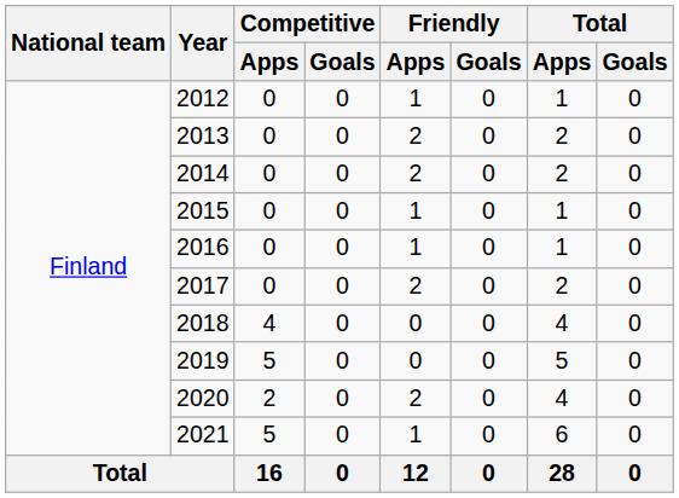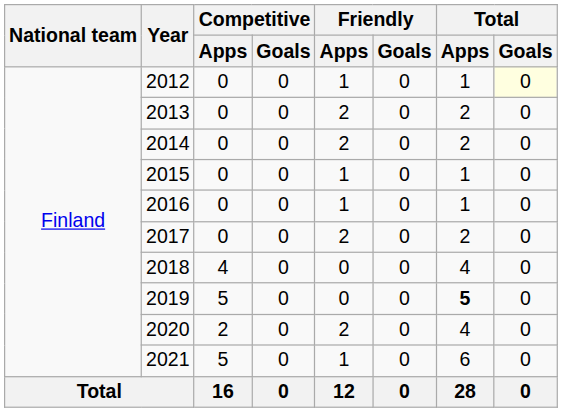2012 | Total / Goals: no background -> lightyellow background
2019 | Total / Apps: normal -> bold
